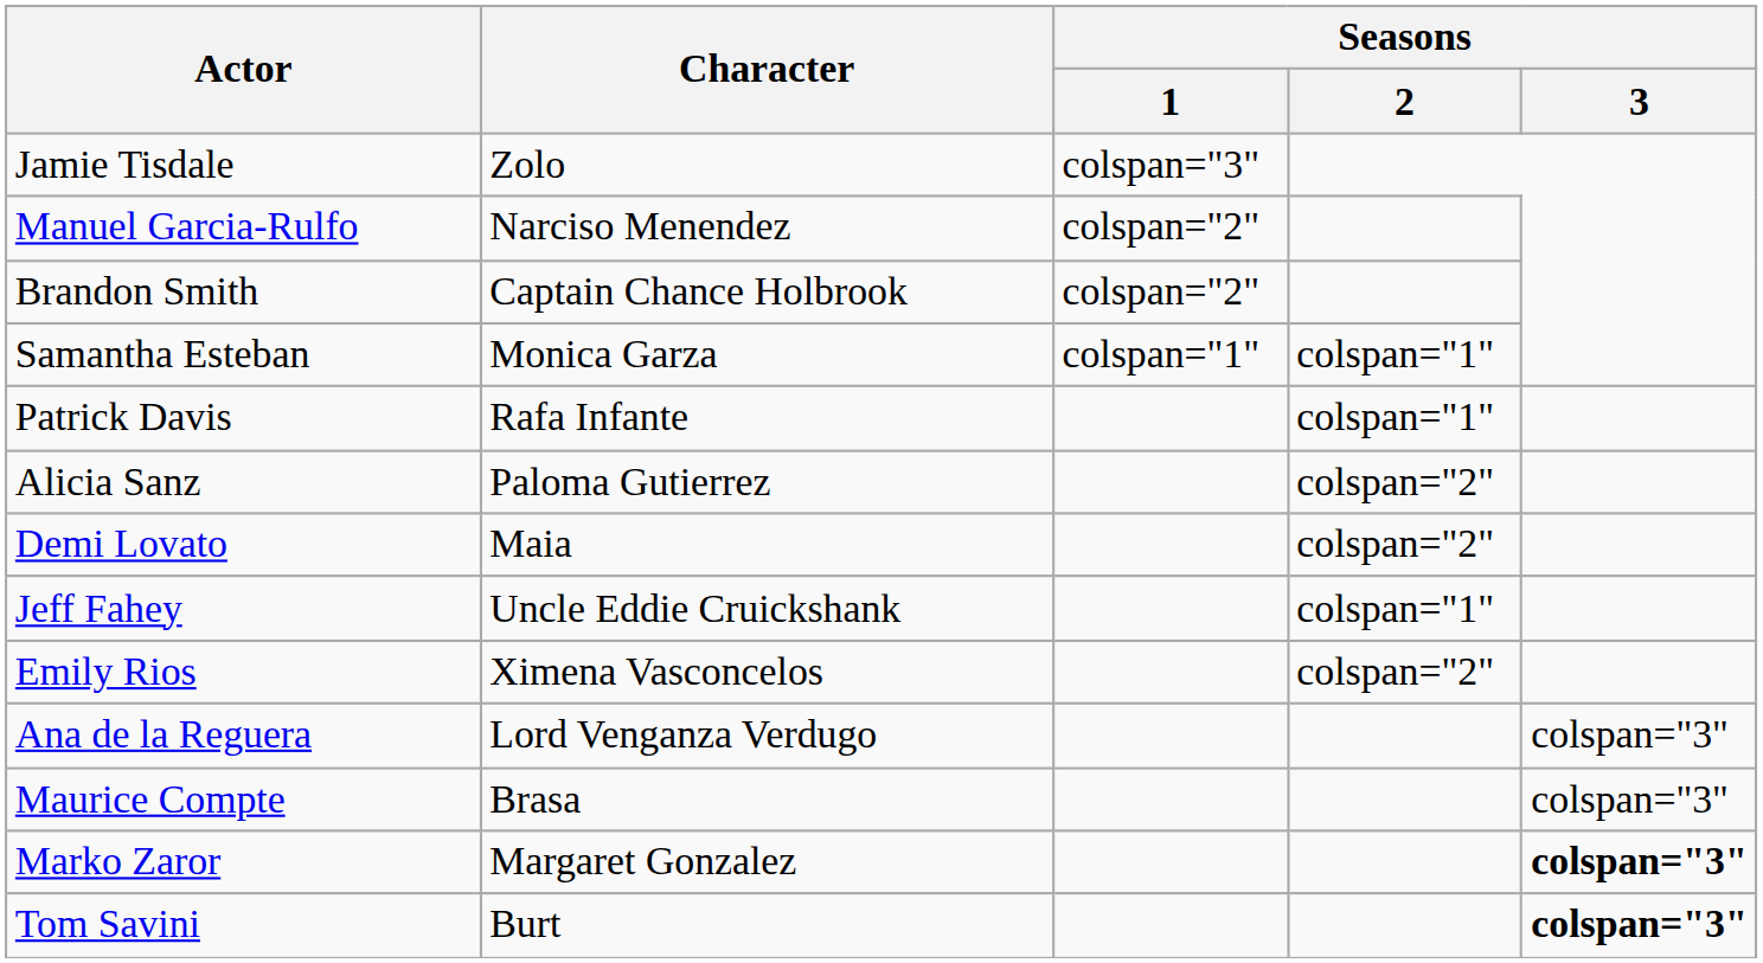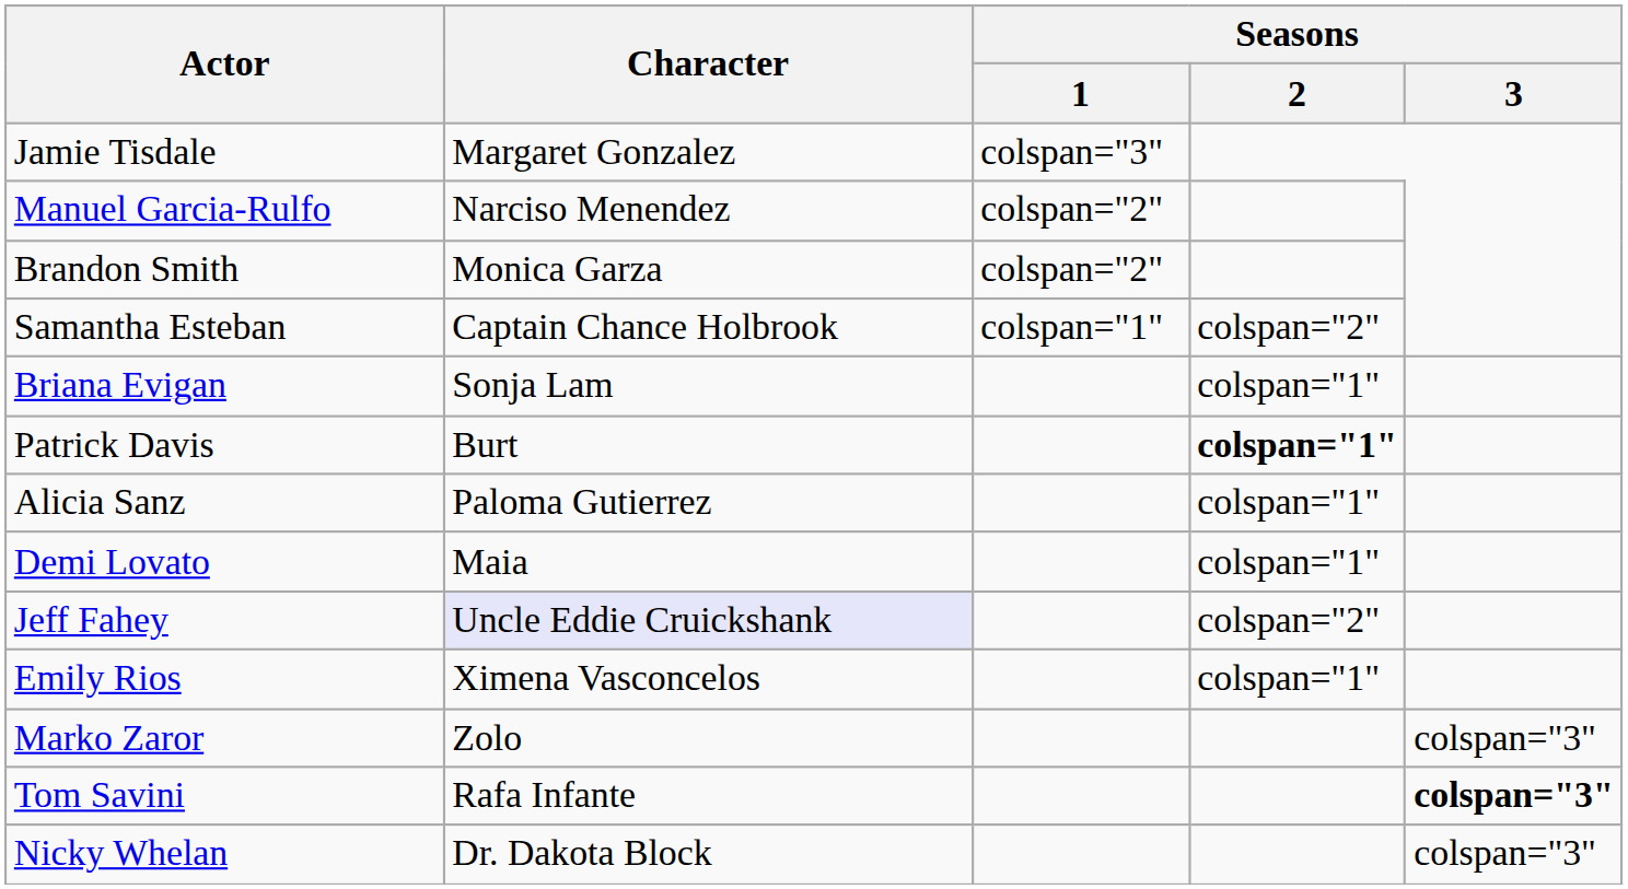Jamie Tisdale | Character: Zolo -> Margaret Gonzalez
Brandon Smith | Character: Captain Chance Holbrook -> Monica Garza
Samantha Esteban | Character: Monica Garza -> Captain Chance Holbrook
Samantha Esteban | Seasons / 2: colspan="1" -> colspan="2"
+ row: Briana Evigan | Sonja Lam | colspan="1"
Patrick Davis | Character: Rafa Infante -> Burt
Patrick Davis | Seasons / 2: normal -> bold
Alicia Sanz | Seasons / 2: colspan="2" -> colspan="1"
Demi Lovato | Seasons / 2: colspan="2" -> colspan="1"
Jeff Fahey | Character: no background -> lavender background
Jeff Fahey | Seasons / 2: colspan="1" -> colspan="2"
Emily Rios | Seasons / 2: colspan="2" -> colspan="1"
- row: Ana de la Reguera | Lord Venganza Verdugo | colspan="3"
- row: Maurice Compte | Brasa | colspan="3"
Marko Zaror | Character: Margaret Gonzalez -> Zolo
Marko Zaror | Seasons / 3: bold -> normal
Tom Savini | Character: Burt -> Rafa Infante
+ row: Nicky Whelan | Dr. Dakota Block | colspan="3"
